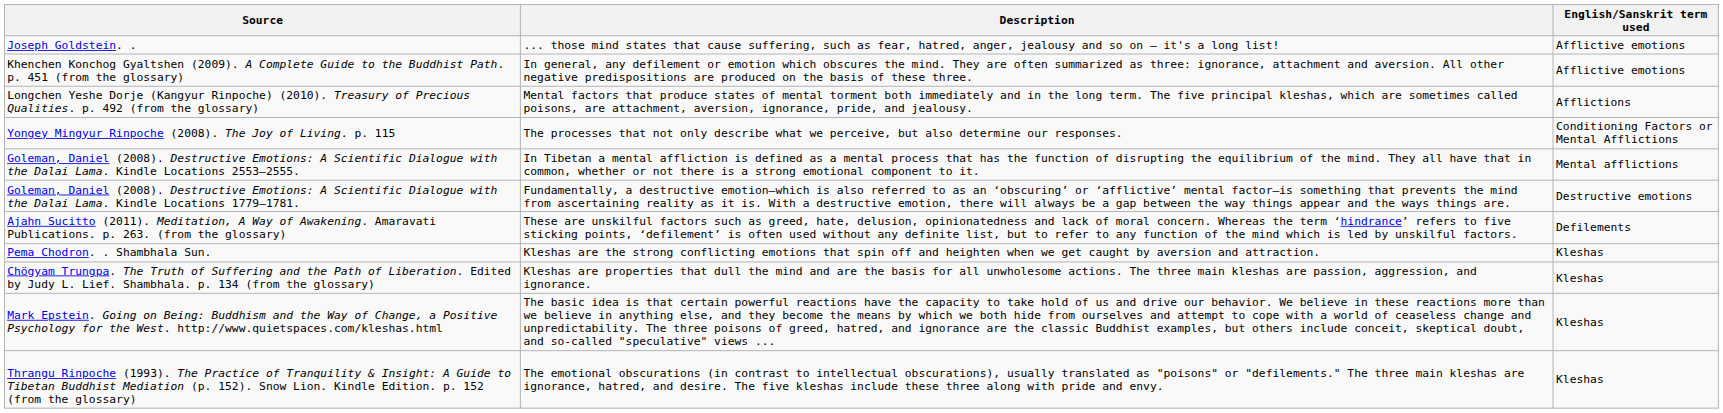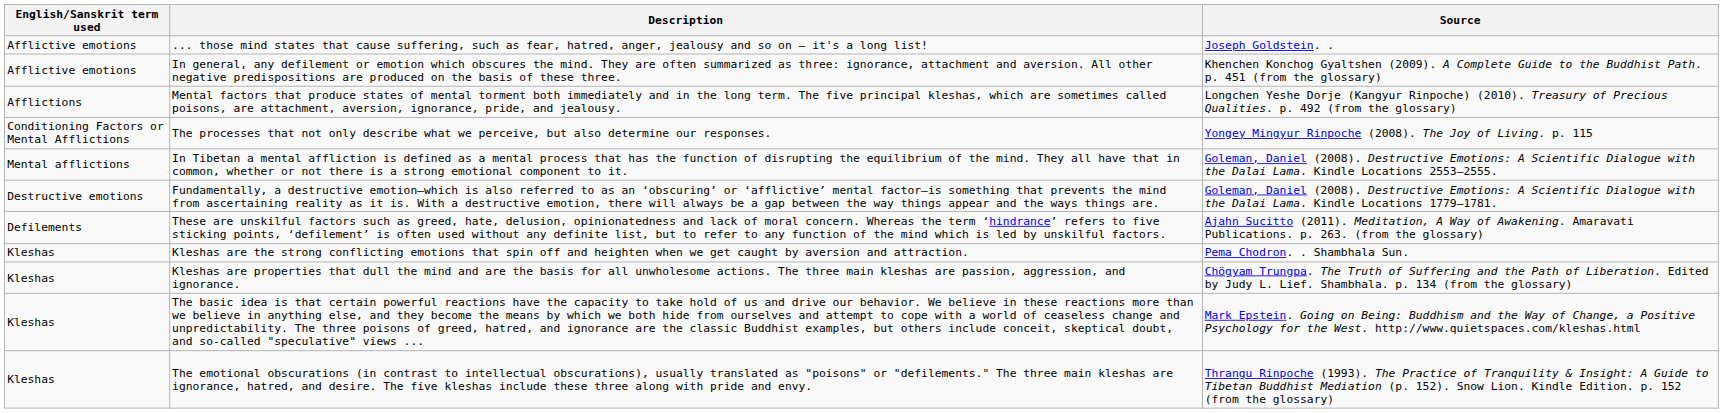columns swapped: English/Sanskrit term used <-> Source
